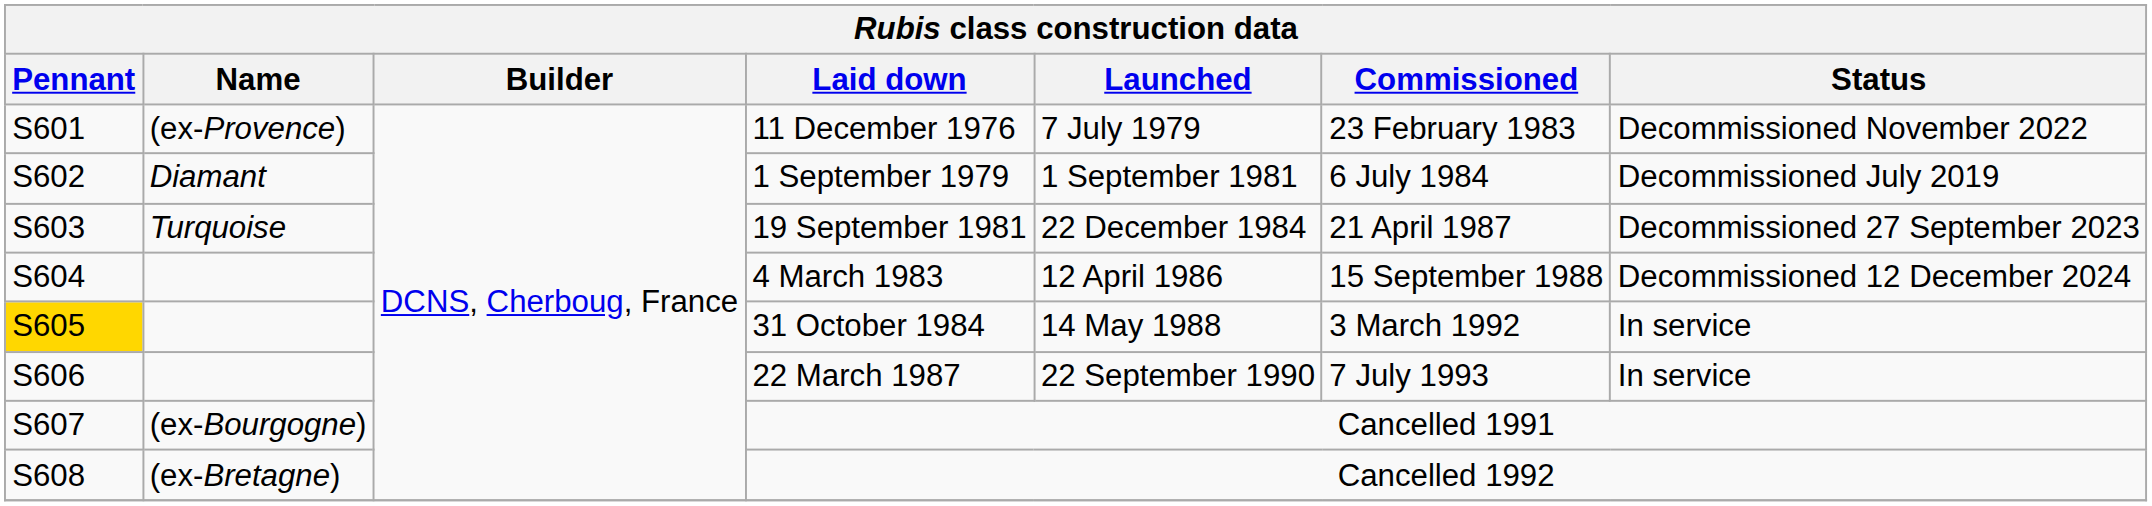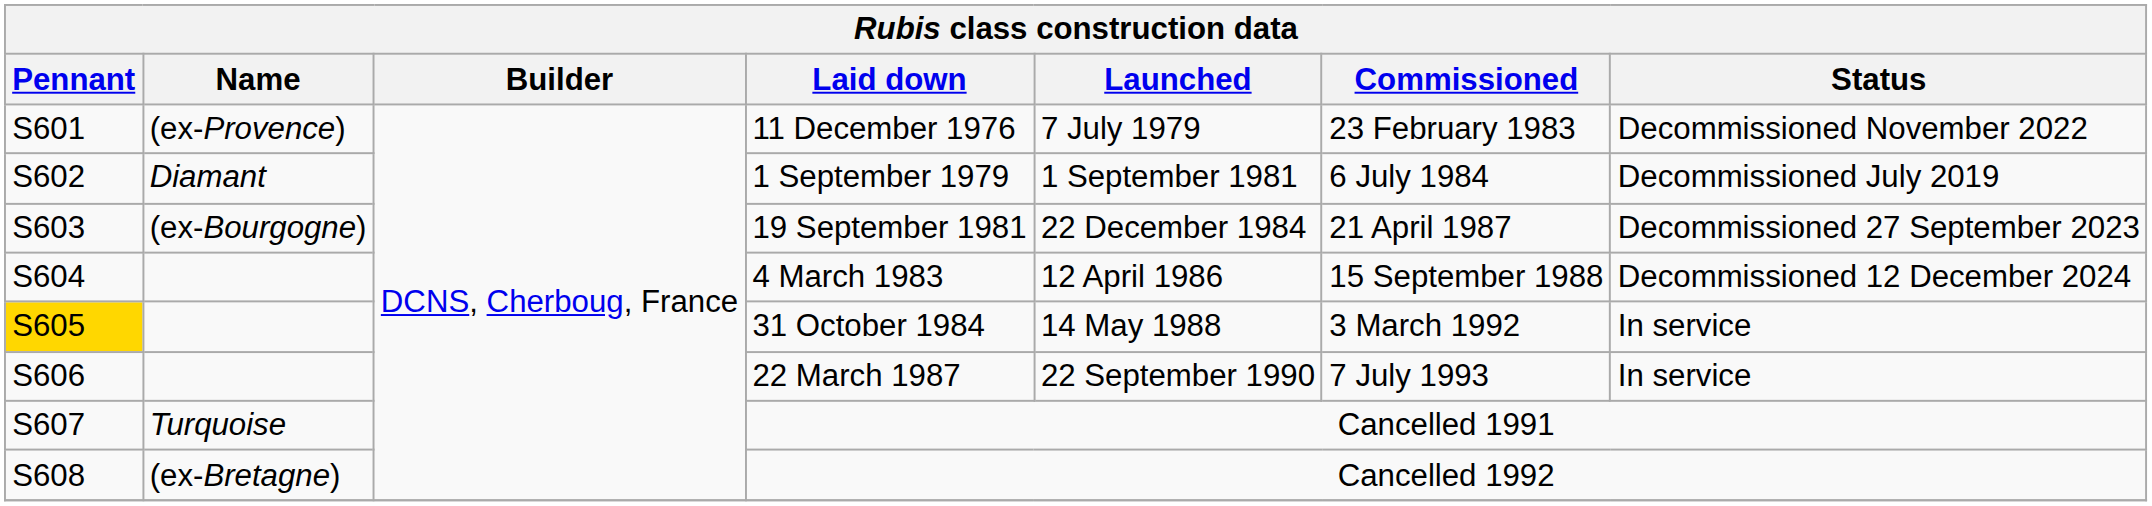19 September 1981 | Name: Turquoise -> (ex-Bourgogne)
Cancelled 1991 | Name: (ex-Bourgogne) -> Turquoise
